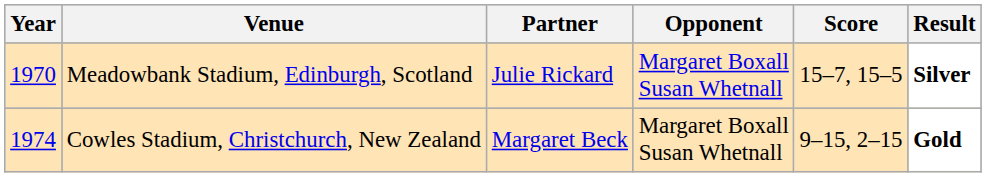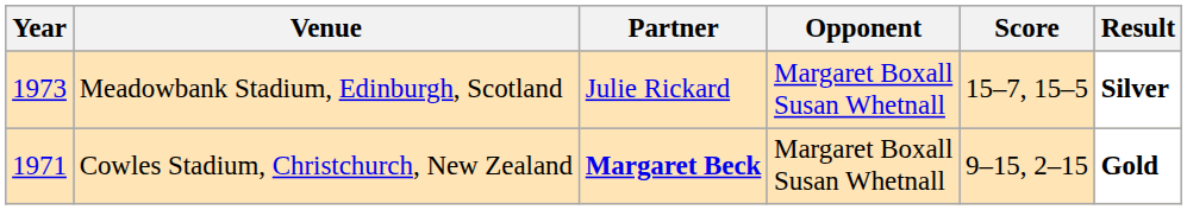Meadowbank Stadium, Edinburgh, Scotland | Year: 1970 -> 1973
Cowles Stadium, Christchurch, New Zealand | Year: 1974 -> 1971
Cowles Stadium, Christchurch, New Zealand | Partner: normal -> bold
